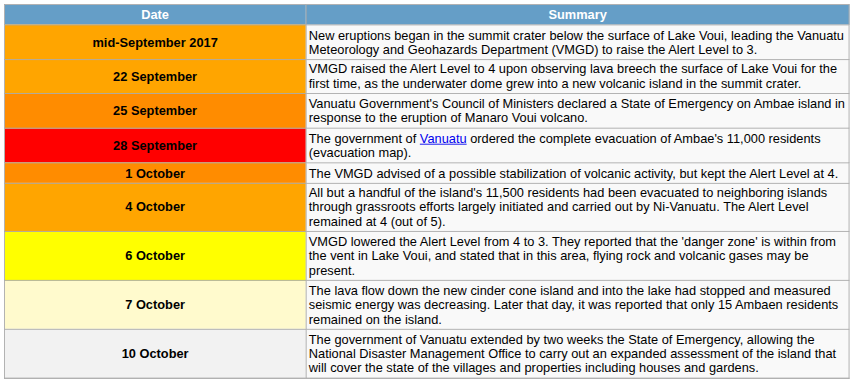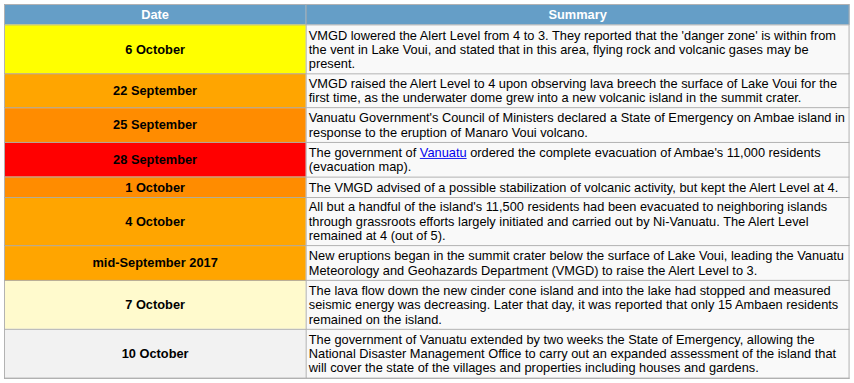rows swapped: mid-September 2017 <-> 6 October
